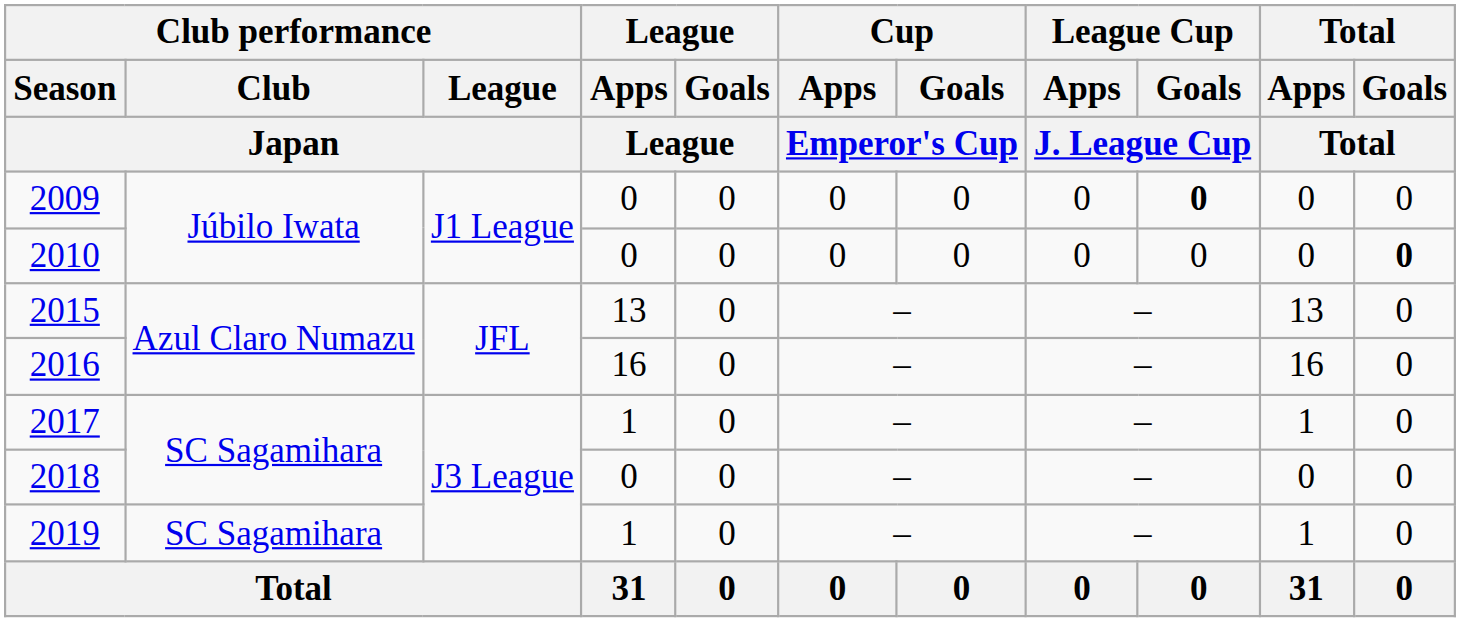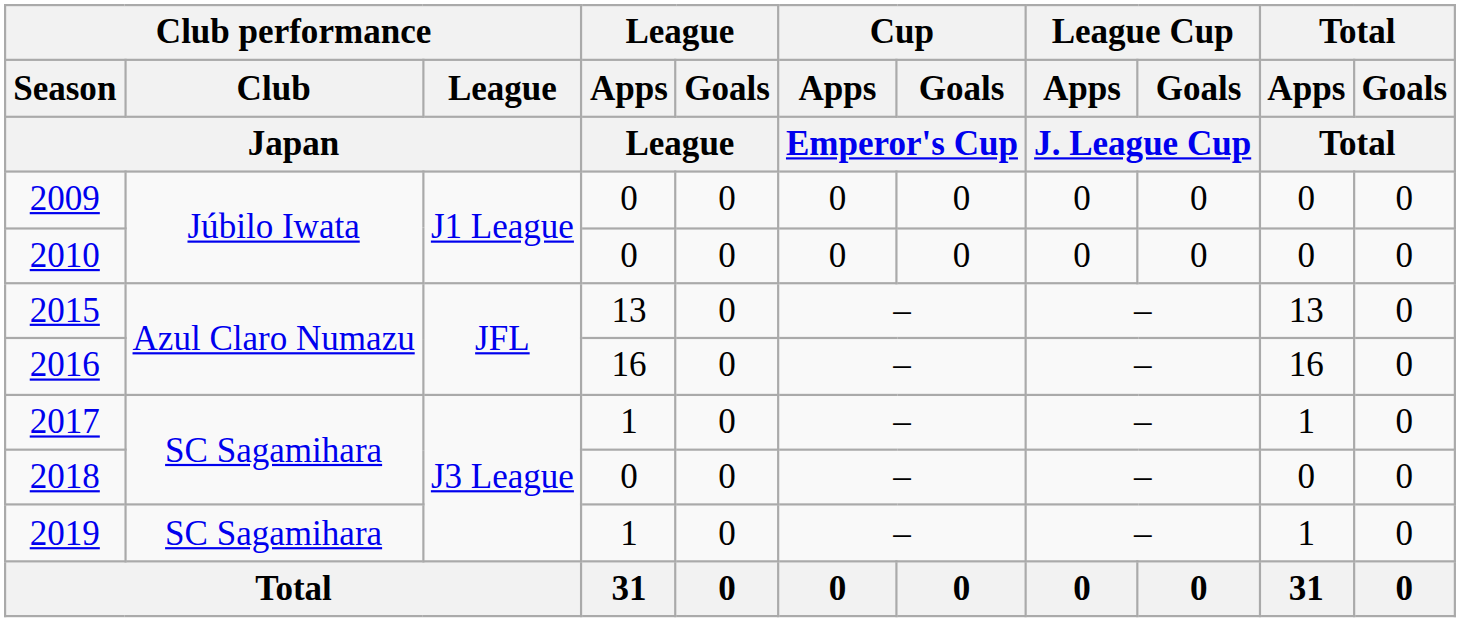2009 | League Cup / Goals / J. League Cup: bold -> normal
2010 | Total / Goals / Total: bold -> normal
